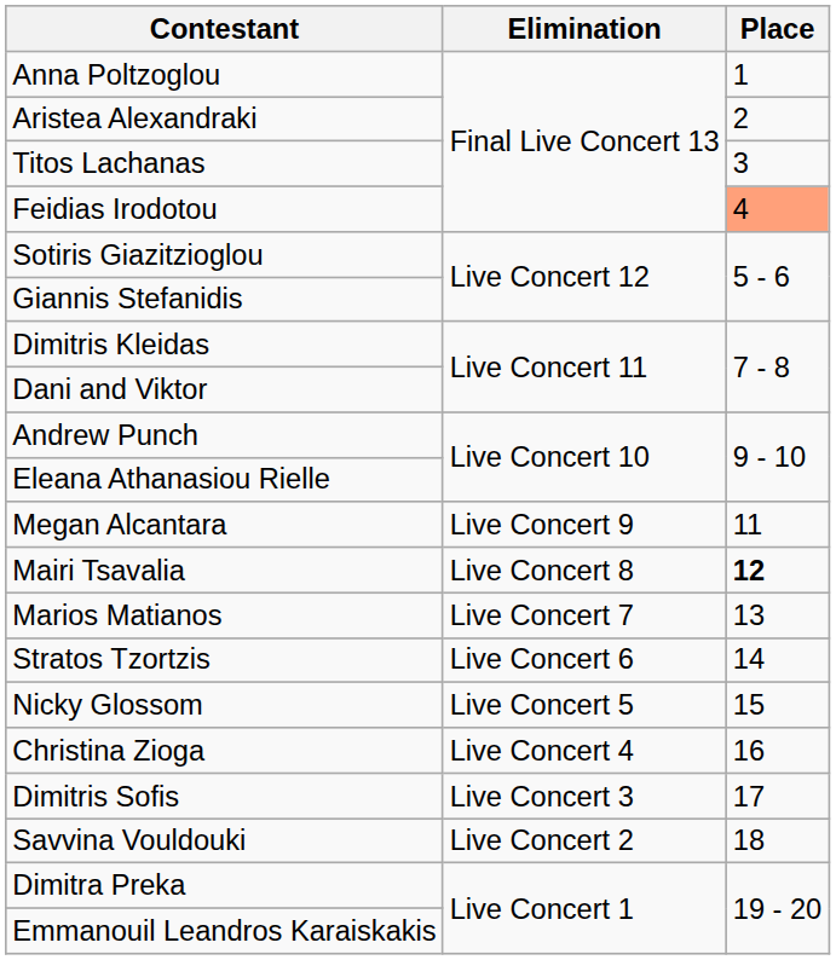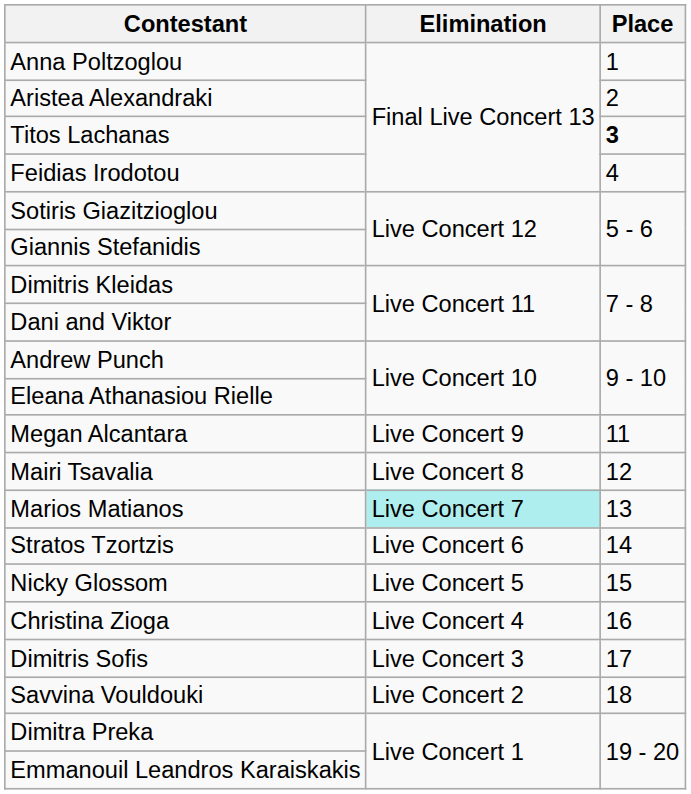Titos Lachanas | Place: normal -> bold
Feidias Irodotou | Place: lightsalmon background -> no background
Mairi Tsavalia | Place: bold -> normal
Marios Matianos | Elimination: no background -> paleturquoise background
